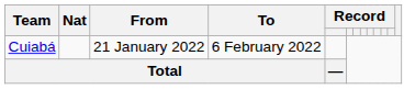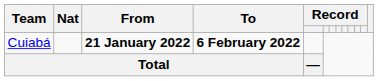Cuiabá | From: normal -> bold
Cuiabá | To: normal -> bold
